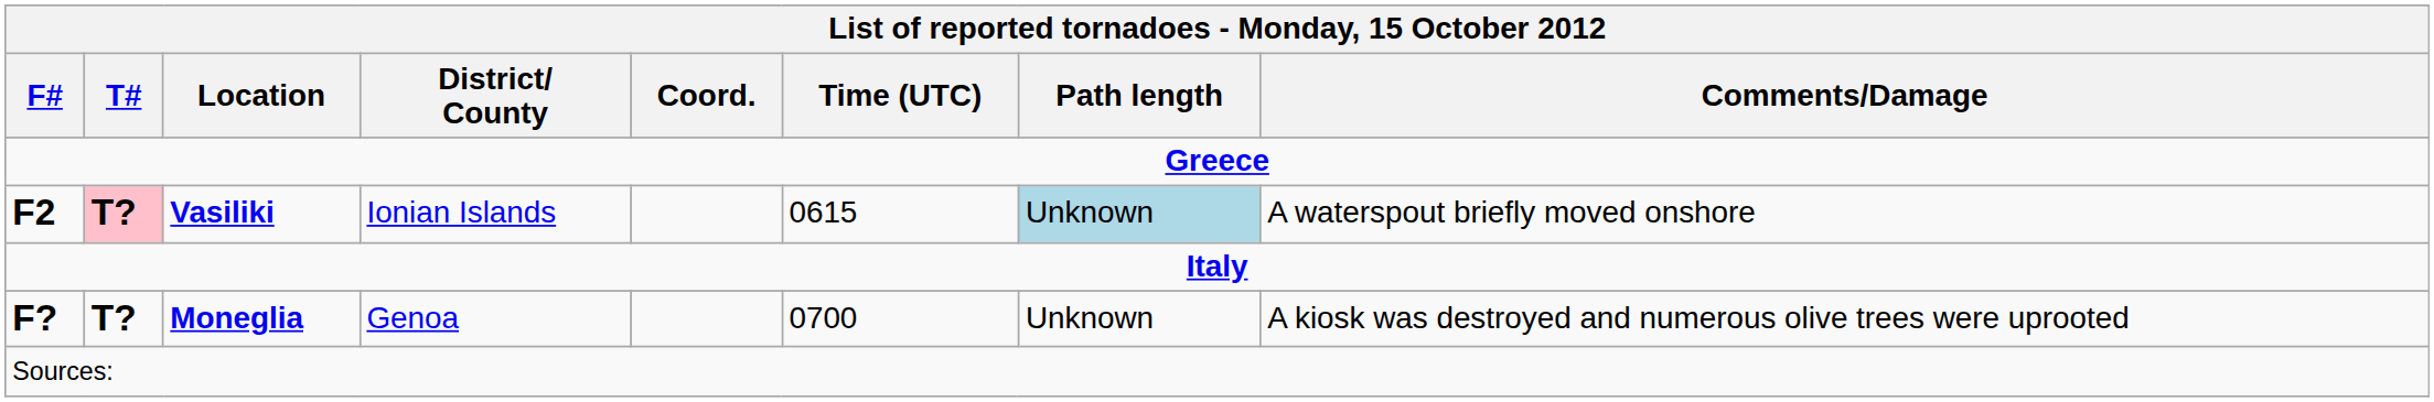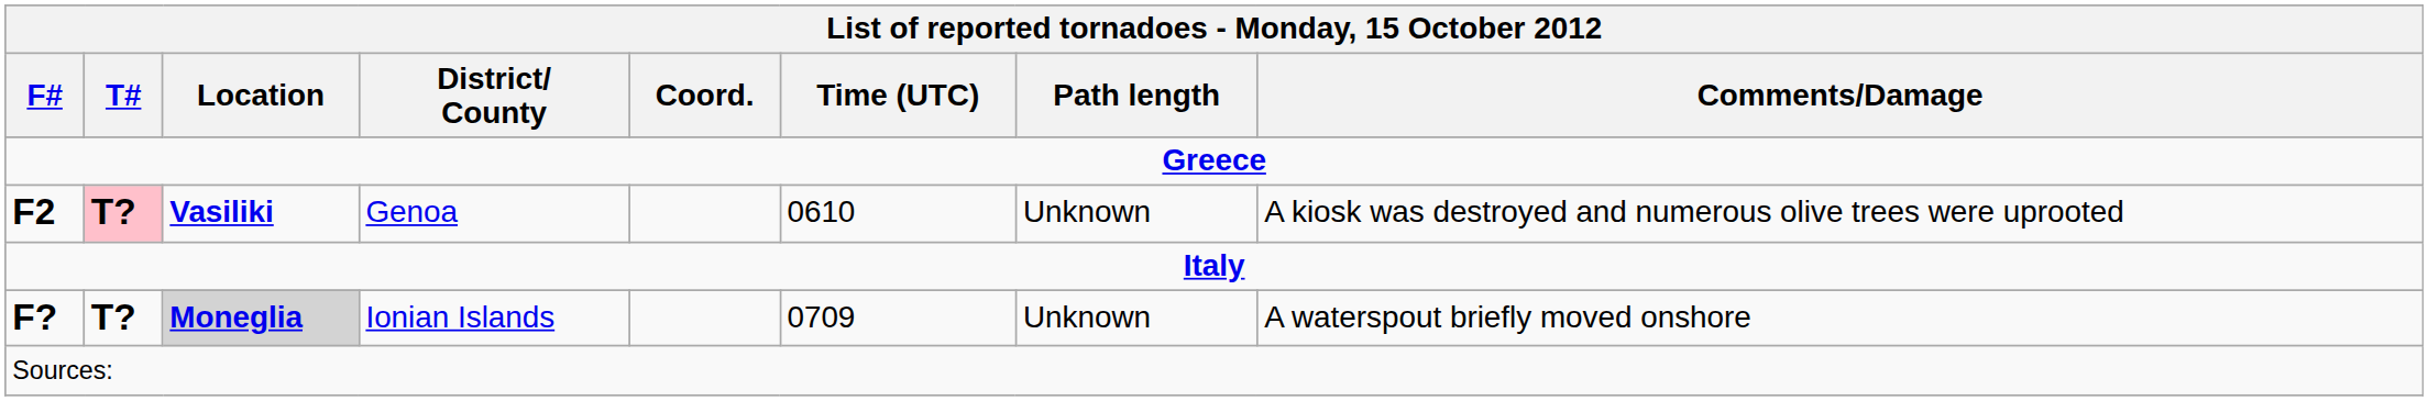F2 | District/ County: Ionian Islands -> Genoa
F2 | Time (UTC): 0615 -> 0610
F2 | Path length: lightblue background -> no background
F2 | Comments/Damage: A waterspout briefly moved onshore -> A kiosk was destroyed and numerous olive trees were uprooted
F? | Location: no background -> lightgrey background
F? | District/ County: Genoa -> Ionian Islands
F? | Time (UTC): 0700 -> 0709
F? | Comments/Damage: A kiosk was destroyed and numerous olive trees were uprooted -> A waterspout briefly moved onshore
